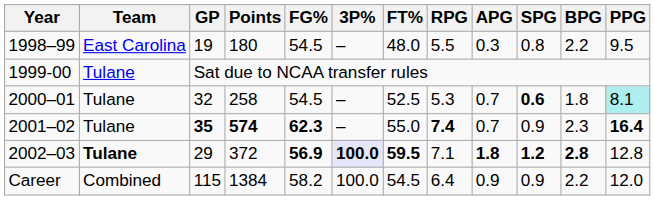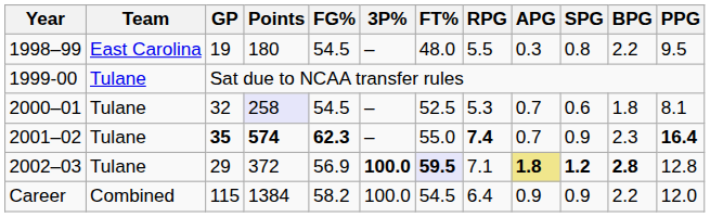2000–01 | Points: no background -> lavender background
2000–01 | SPG: bold -> normal
2000–01 | PPG: paleturquoise background -> no background
2002–03 | Team: bold -> normal
2002–03 | FG%: bold -> normal
2002–03 | 3P%: lavender background -> no background
2002–03 | FT%: no background -> lavender background
2002–03 | APG: no background -> khaki background
